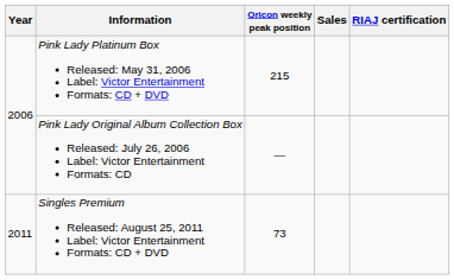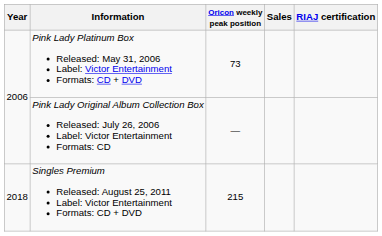row 2 | Oricon weekly peak position: 215 -> 73
row 4 | Year: 2011 -> 2018
row 4 | Oricon weekly peak position: 73 -> 215
